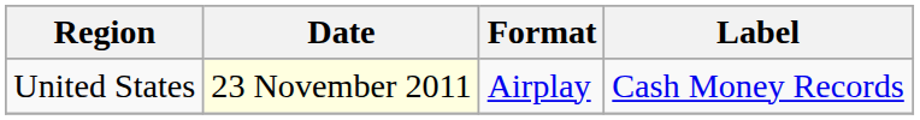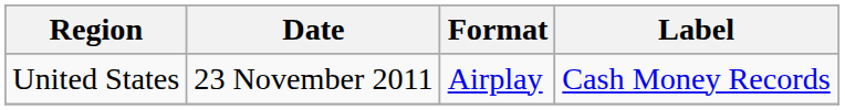United States | Date: lightyellow background -> no background
